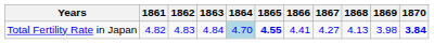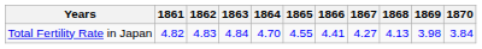row 2 | 1864: lightblue background -> no background
row 2 | 1865: bold -> normal
row 2 | 1870: bold -> normal
